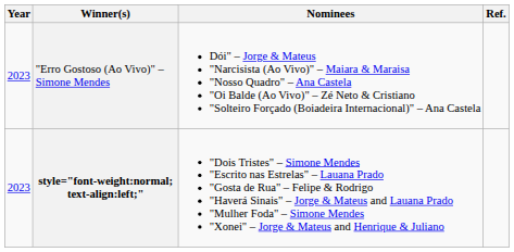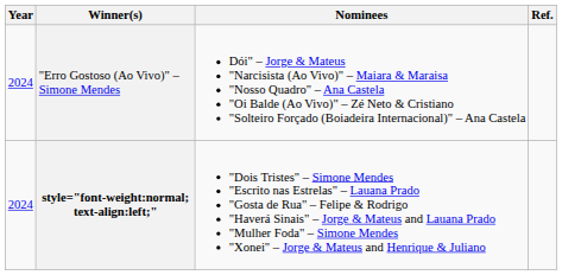"Erro Gostoso (Ao Vivo)" – Simone Mendes | Year: 2023 -> 2024
style="font-weight:normal; text-align:left;" | Year: 2023 -> 2024
